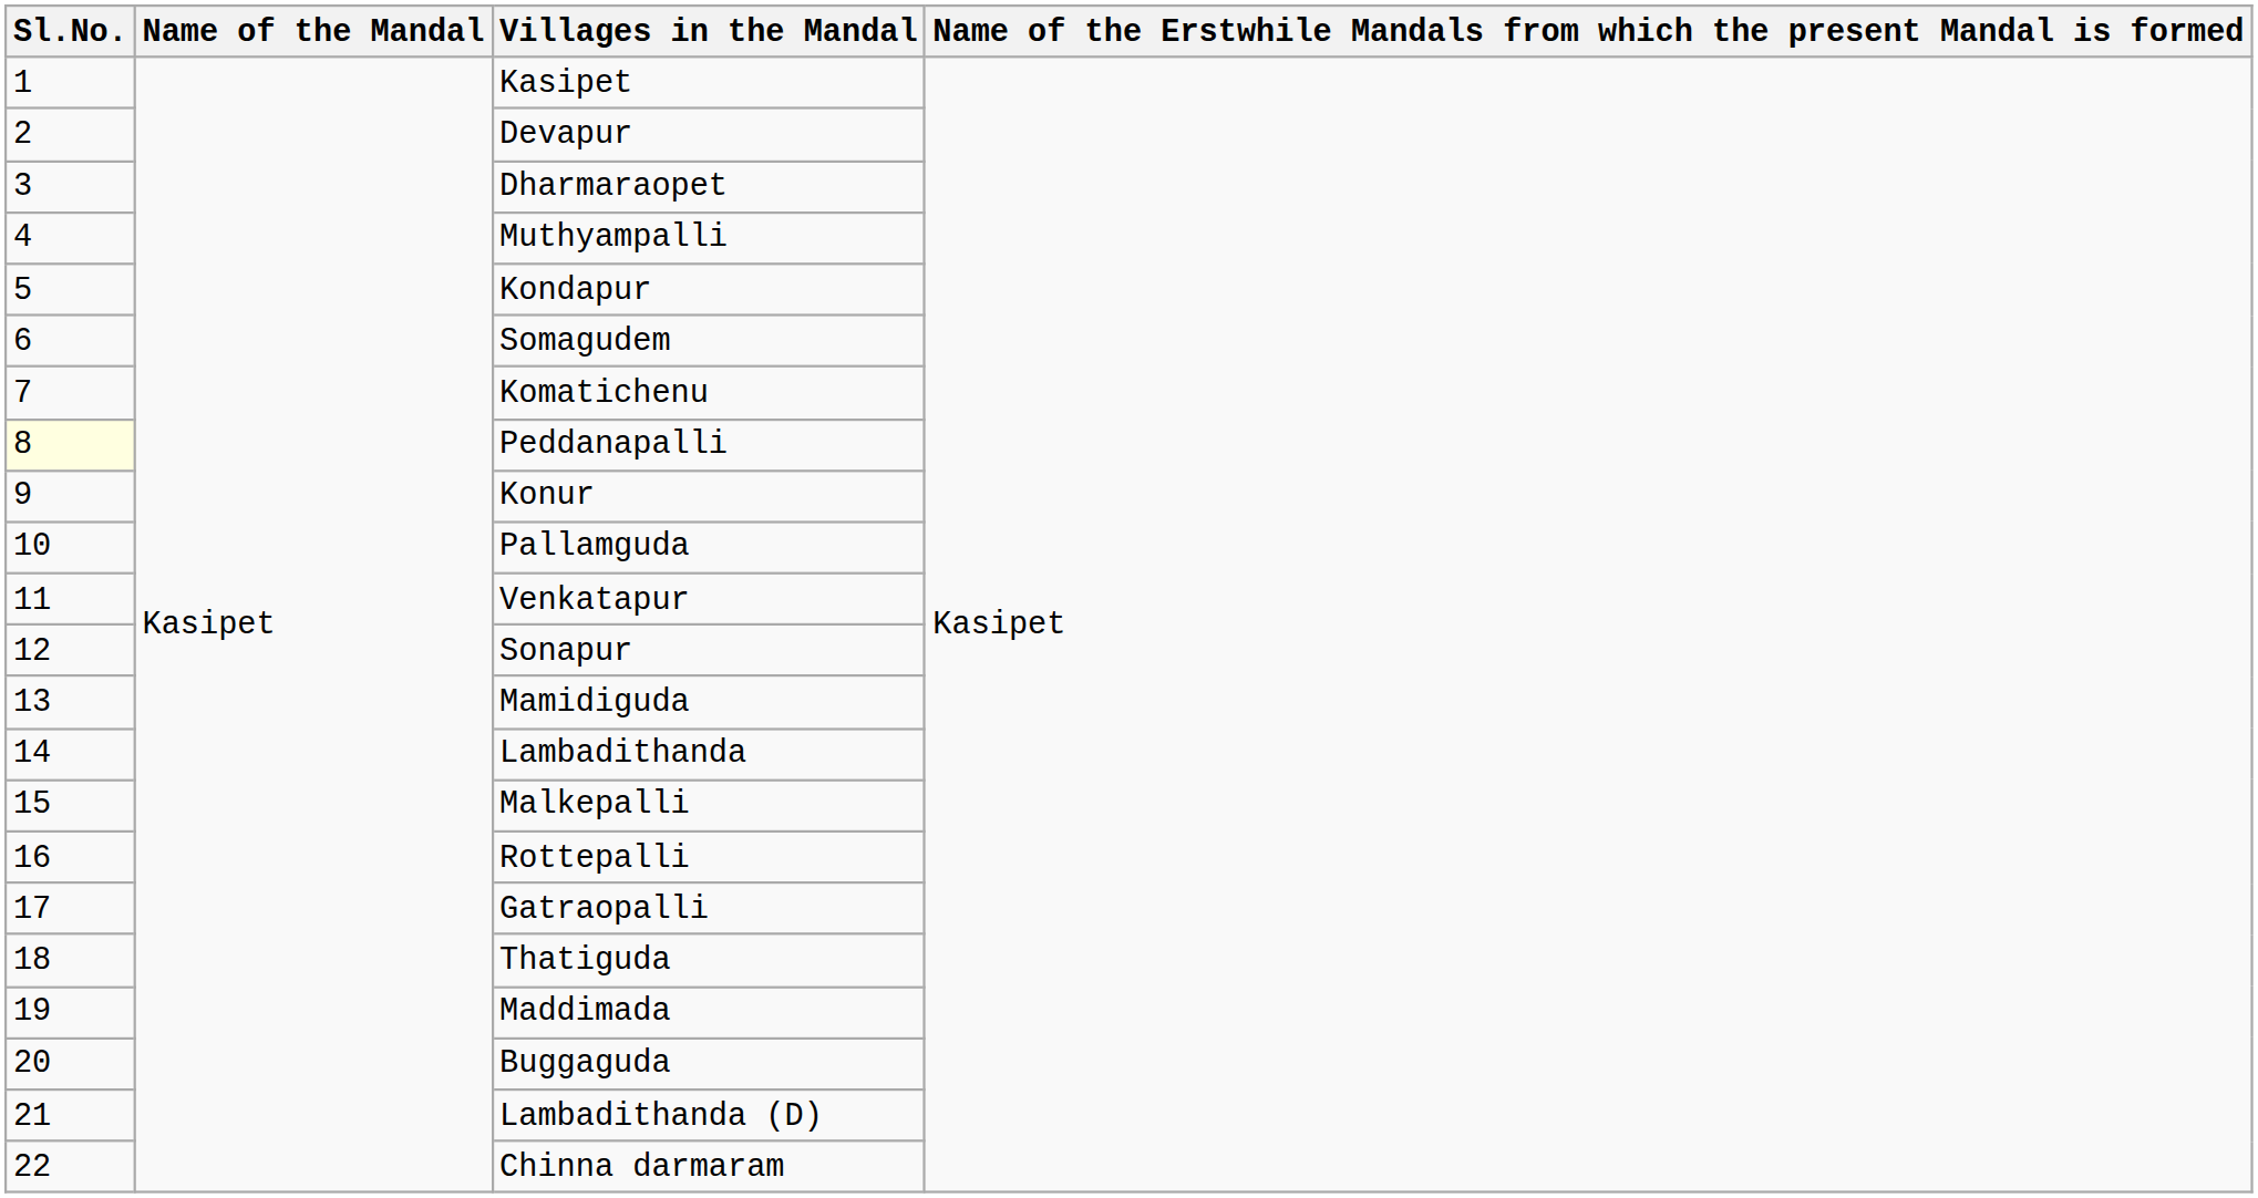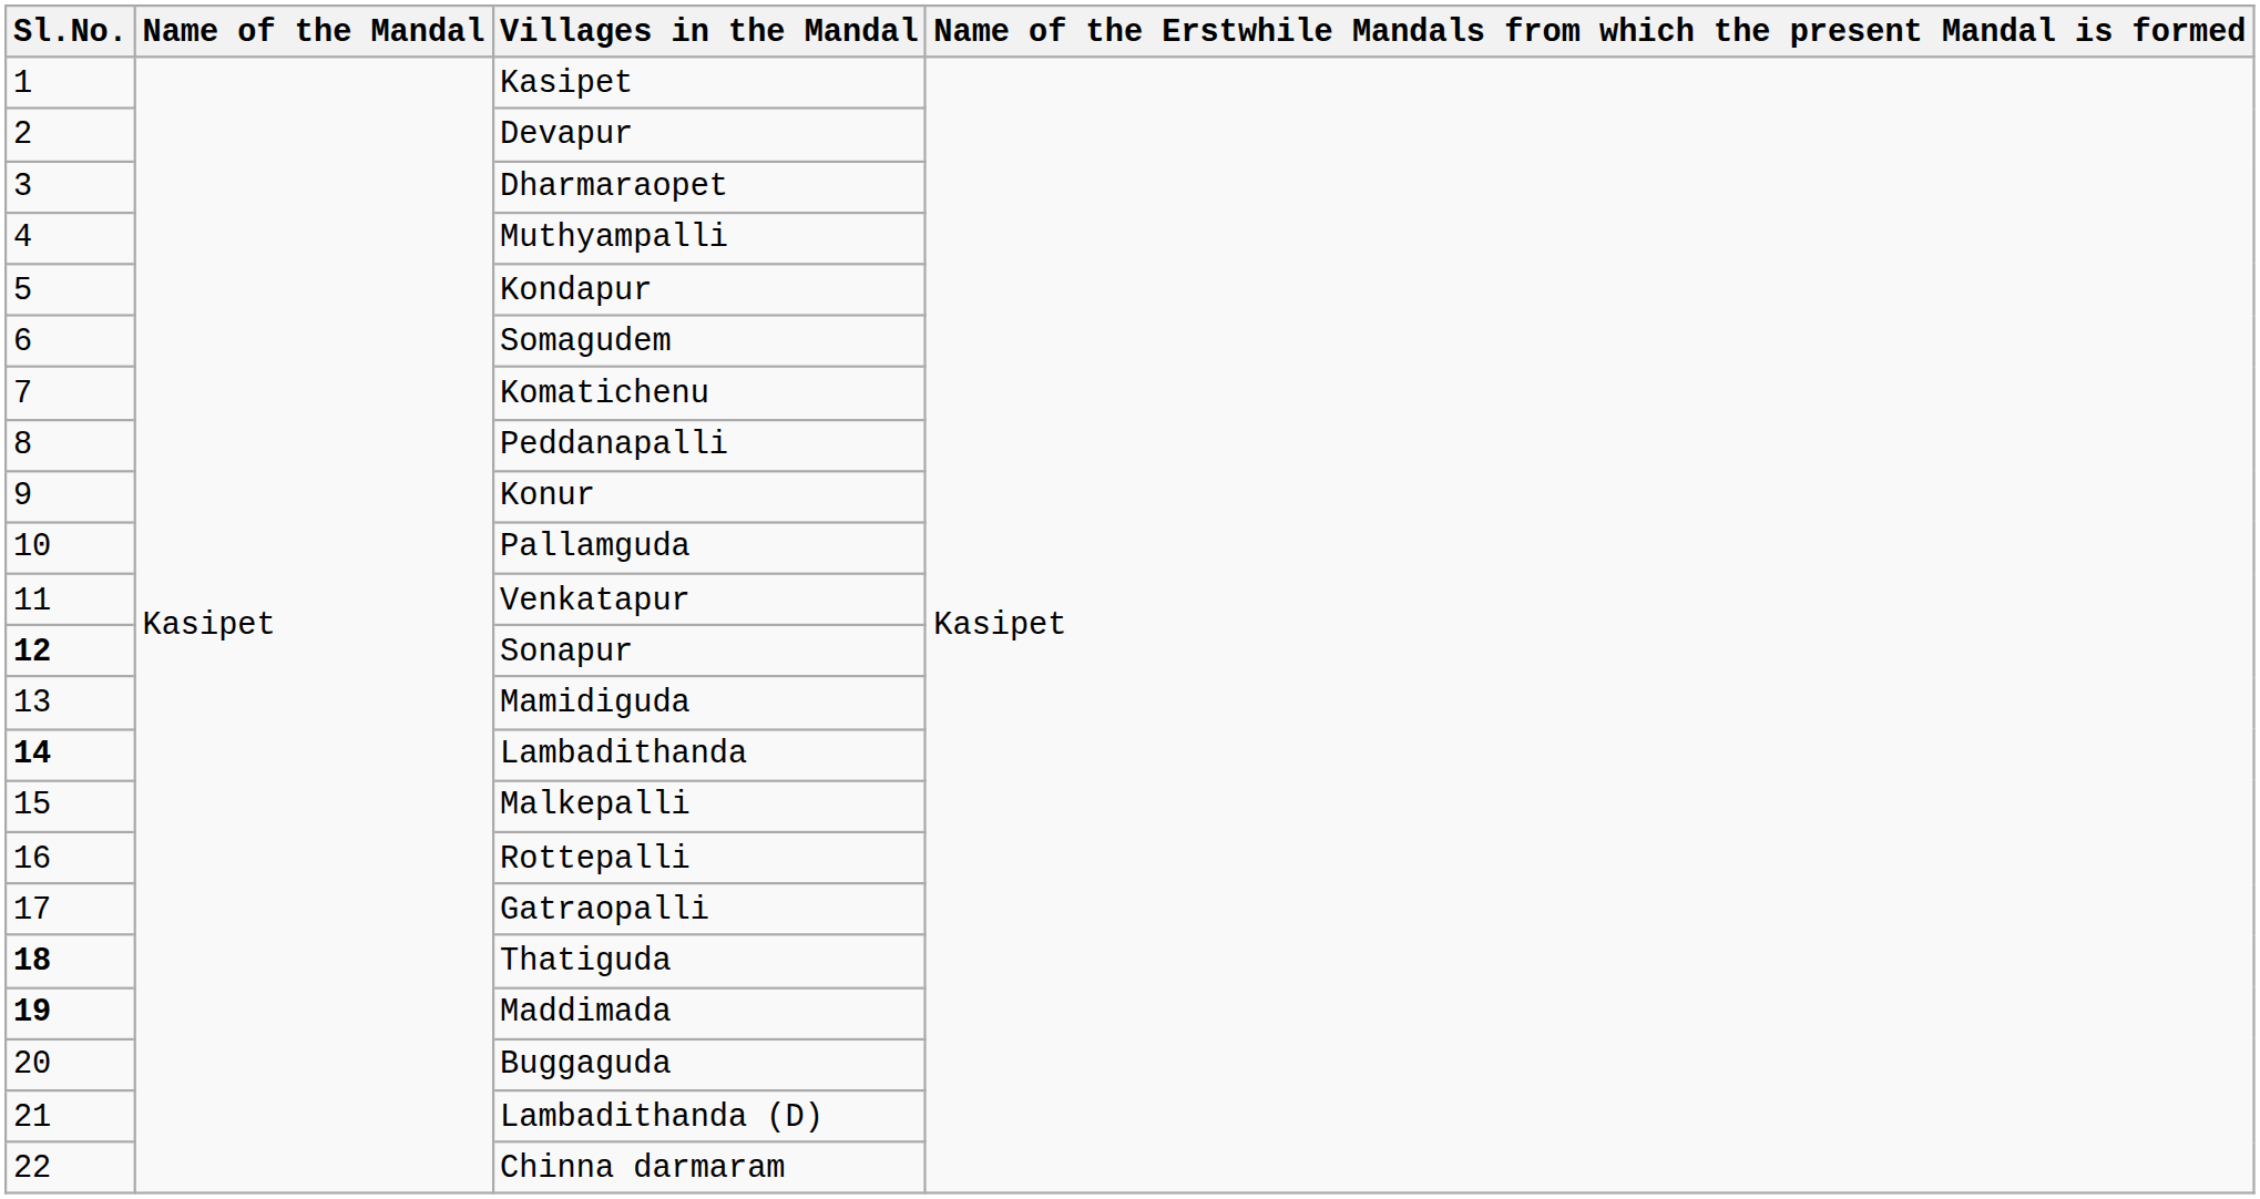Peddanapalli | Sl.No.: lightyellow background -> no background
Sonapur | Sl.No.: normal -> bold
Lambadithanda | Sl.No.: normal -> bold
Thatiguda | Sl.No.: normal -> bold
Maddimada | Sl.No.: normal -> bold
